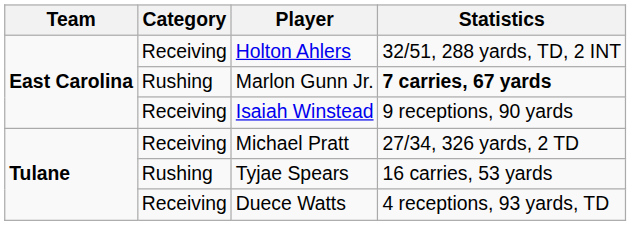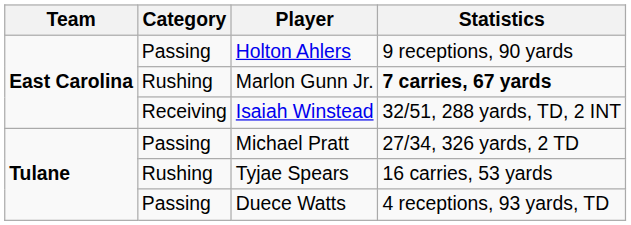Holton Ahlers | Category: Receiving -> Passing
Holton Ahlers | Statistics: 32/51, 288 yards, TD, 2 INT -> 9 receptions, 90 yards
Isaiah Winstead | Statistics: 9 receptions, 90 yards -> 32/51, 288 yards, TD, 2 INT
Michael Pratt | Category: Receiving -> Passing
Duece Watts | Category: Receiving -> Passing
